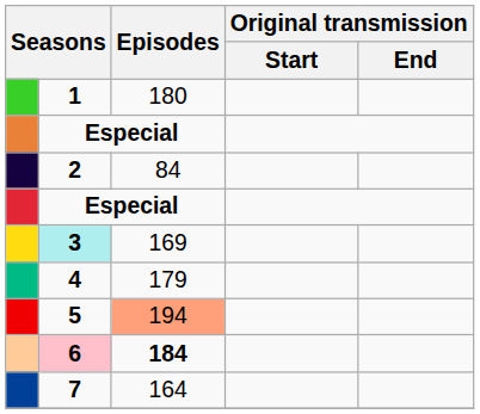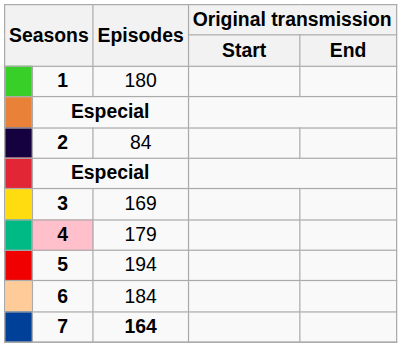3 | column 2: paleturquoise background -> no background
4 | column 2: no background -> pink background
5 | Episodes: lightsalmon background -> no background
6 | column 2: pink background -> no background
6 | Episodes: bold -> normal
7 | Episodes: normal -> bold
